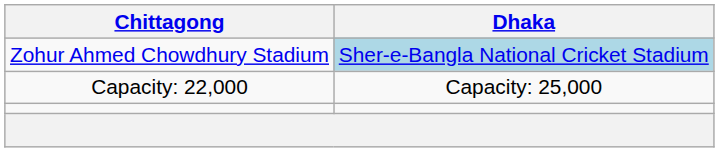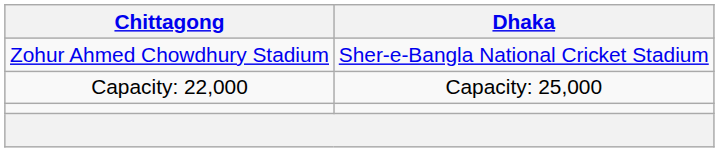row 2 | Dhaka: lightblue background -> no background
